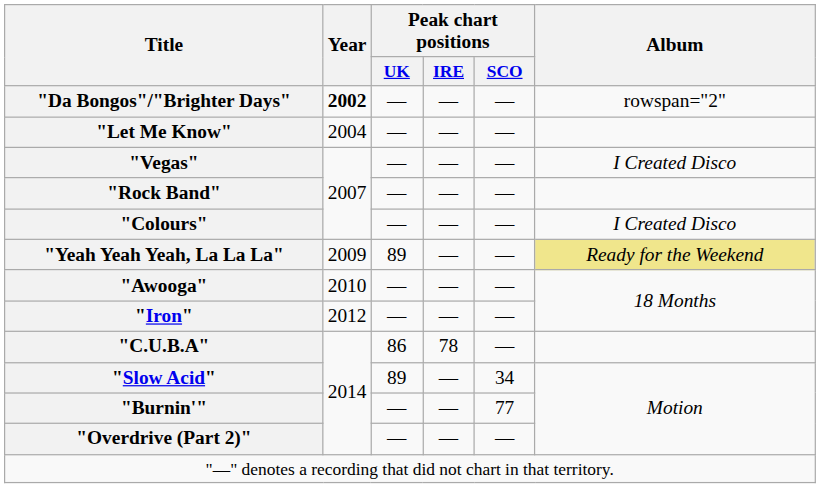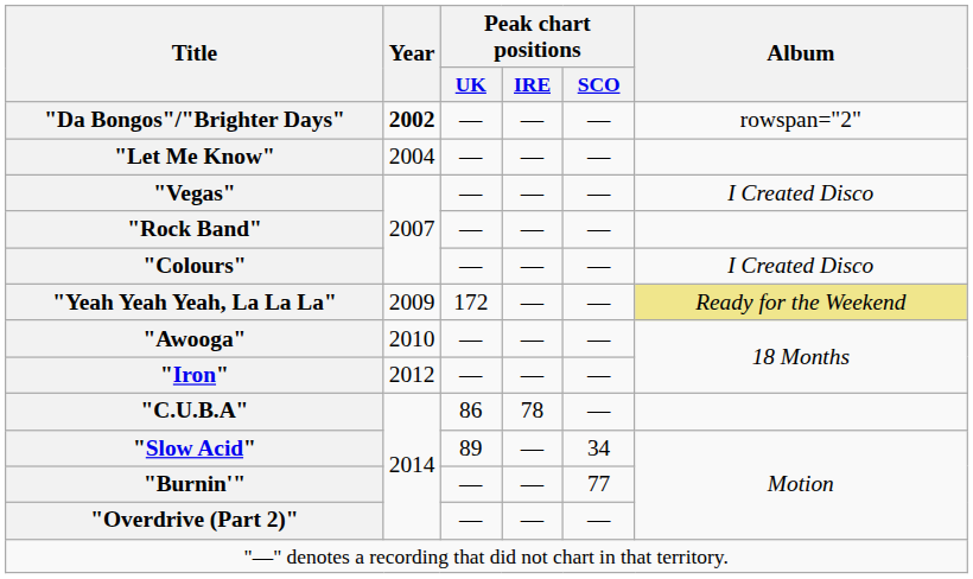"Yeah Yeah Yeah, La La La" | Peak chart positions / UK: 89 -> 172
